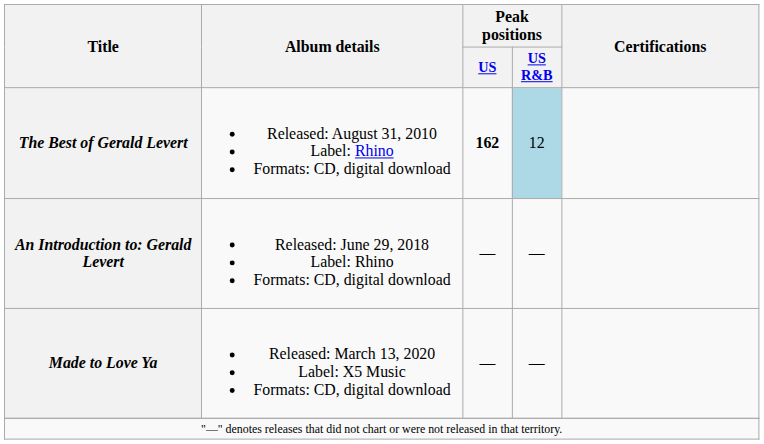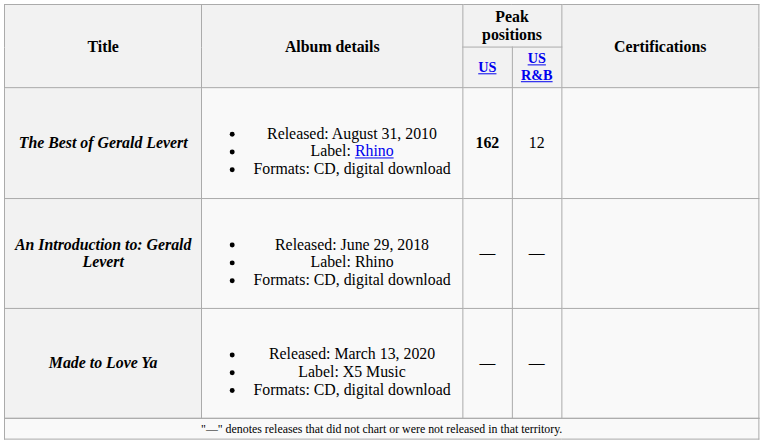The Best of Gerald Levert | Peak positions / US R&B: lightblue background -> no background
